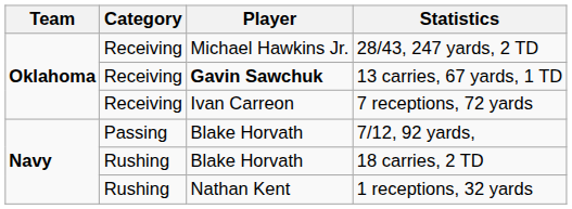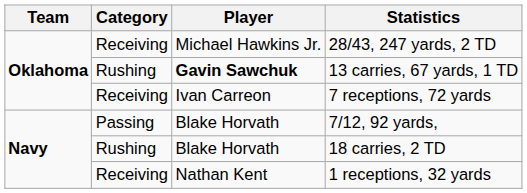13 carries, 67 yards, 1 TD | Category: Receiving -> Rushing
1 receptions, 32 yards | Category: Rushing -> Receiving
